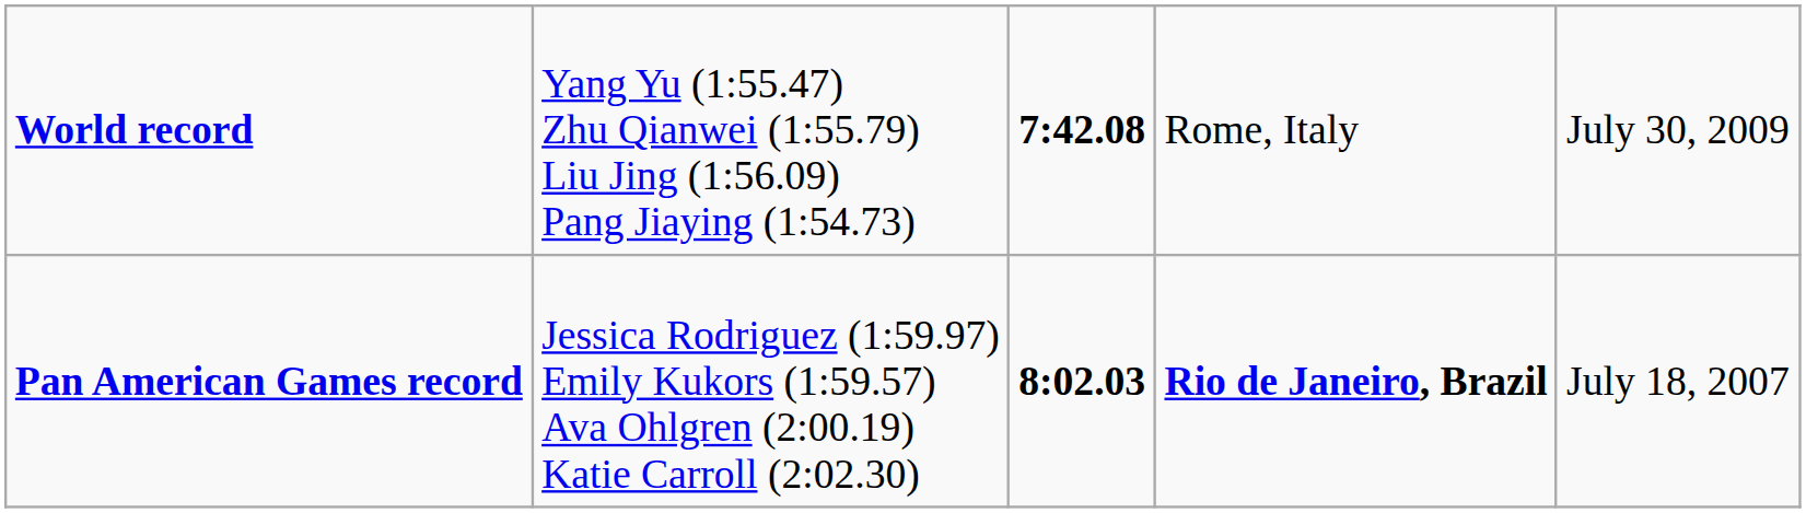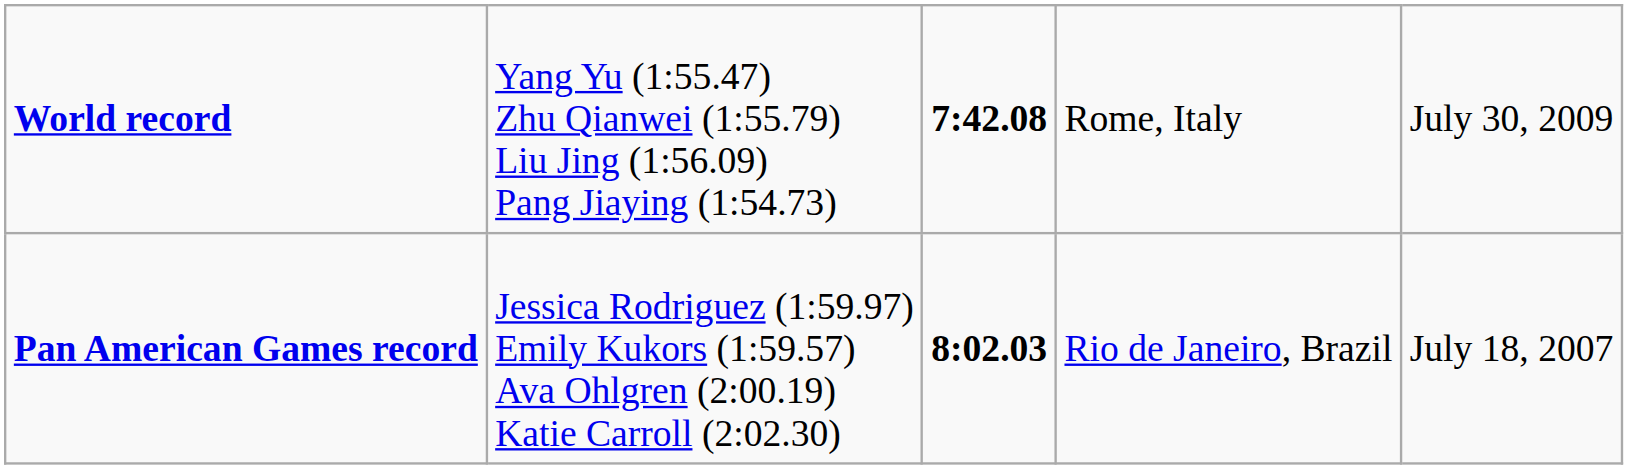Pan American Games record | column 4: bold -> normal
